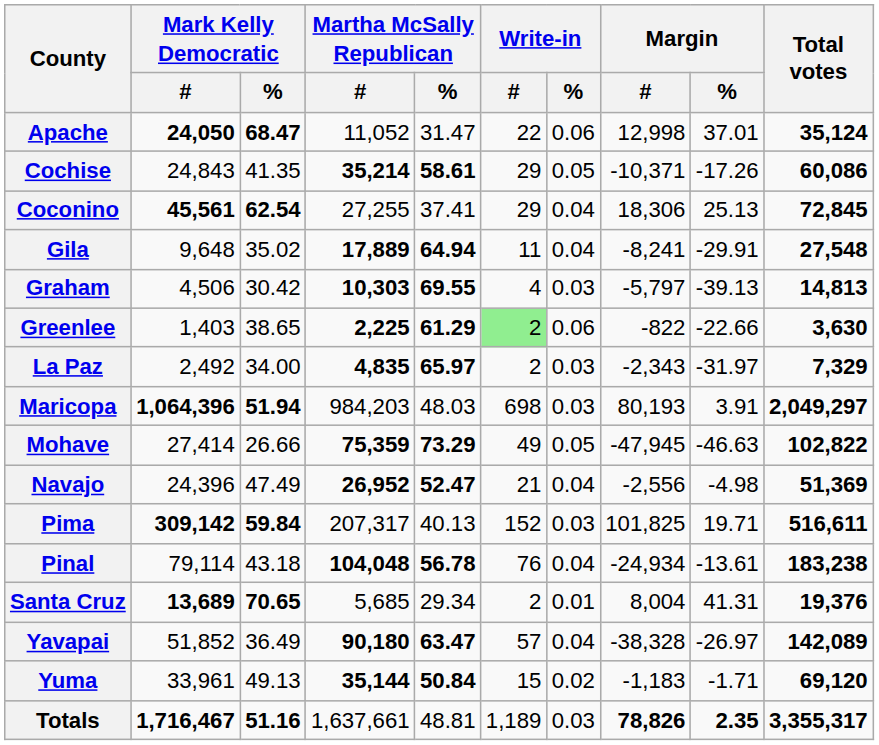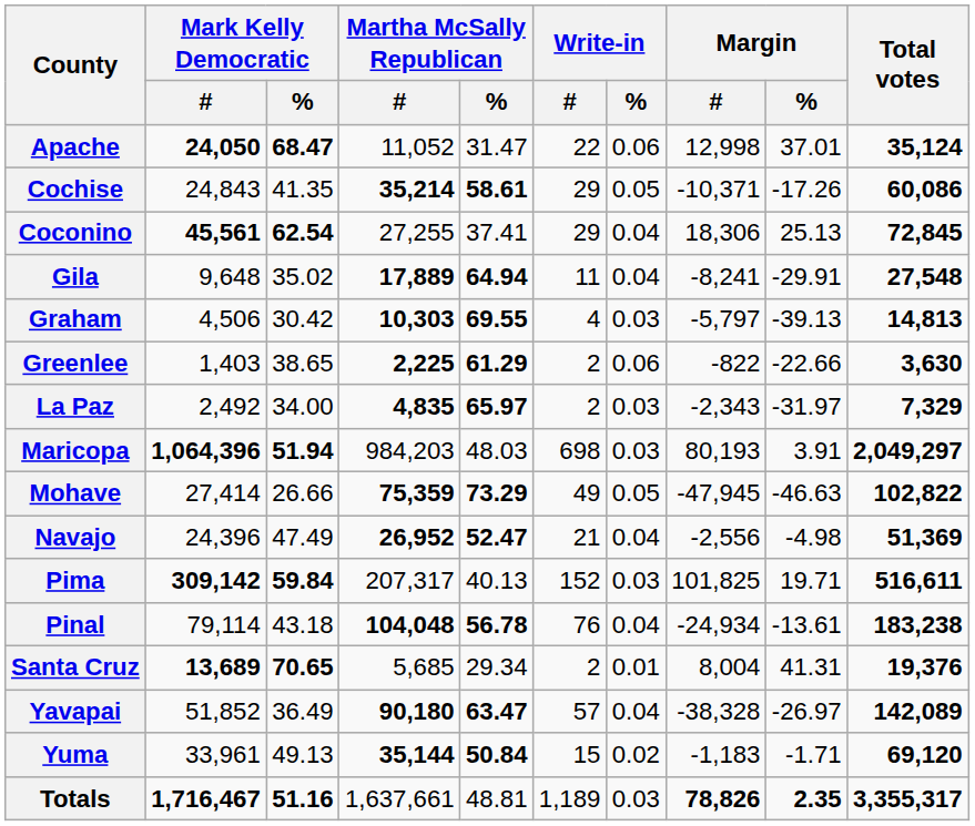Greenlee | Write-in / #: lightgreen background -> no background
